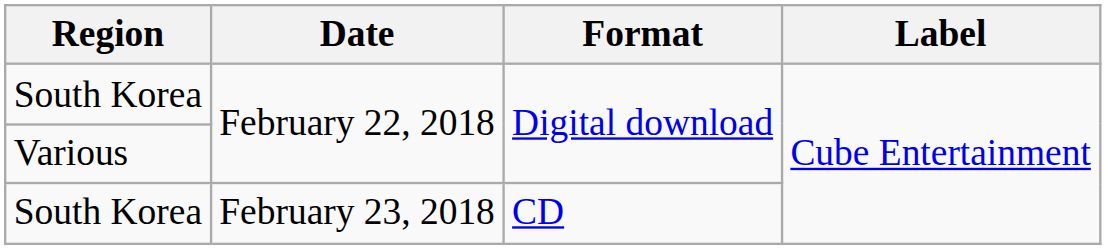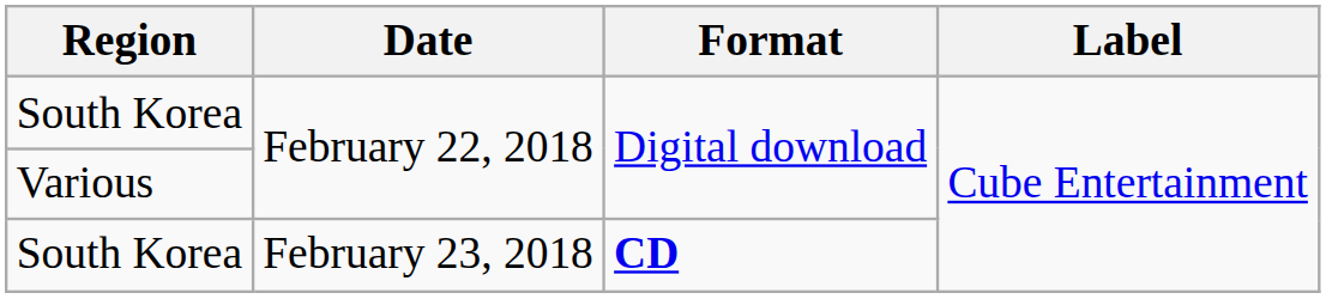South Korea / February 23, 2018 | Format: normal -> bold
